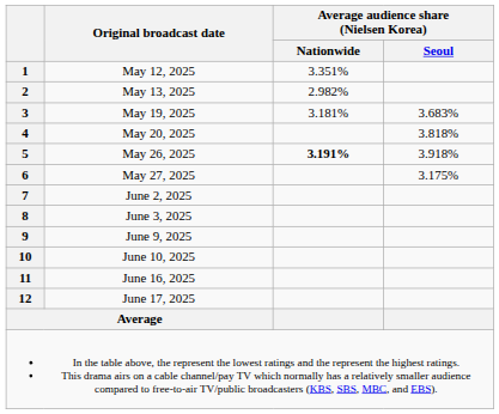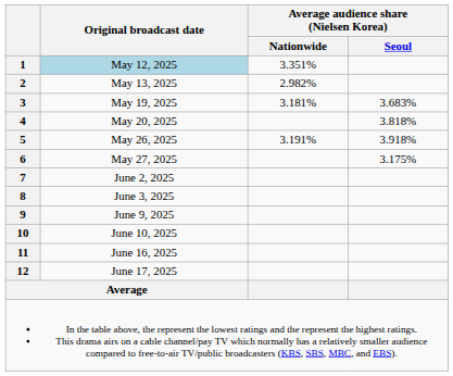1 | Original broadcast date: no background -> lightblue background
5 | Average audience share (Nielsen Korea) / Nationwide: bold -> normal
